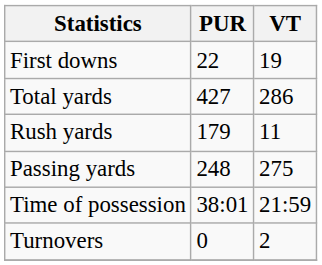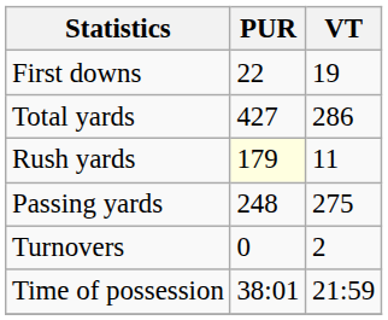Rush yards | PUR: no background -> lightyellow background
rows swapped: Turnovers <-> Time of possession
